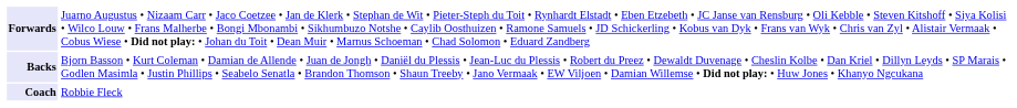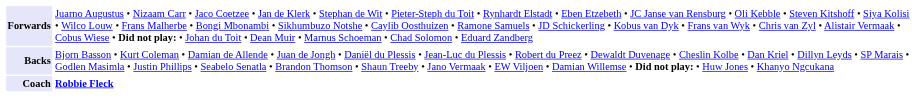Coach | column 2: normal -> bold
